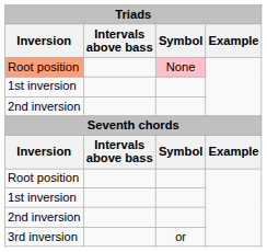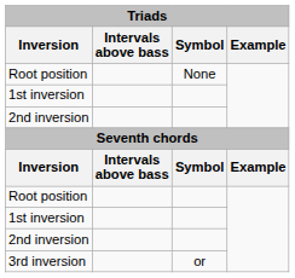Root position / None | Inversion: lightsalmon background -> no background
Root position / None | Symbol: pink background -> no background
